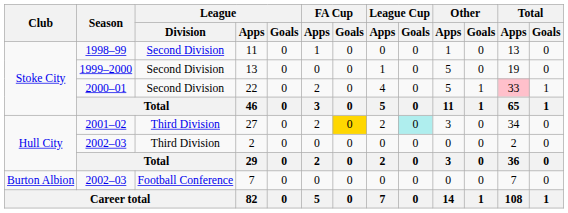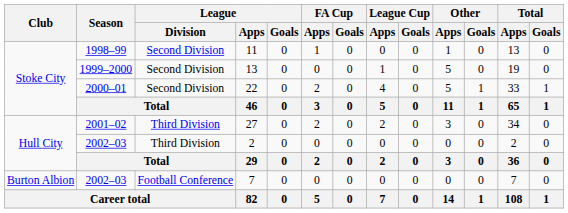22 | Total / Apps: pink background -> no background
27 | FA Cup / Goals: gold background -> no background
27 | League Cup / Goals: paleturquoise background -> no background
